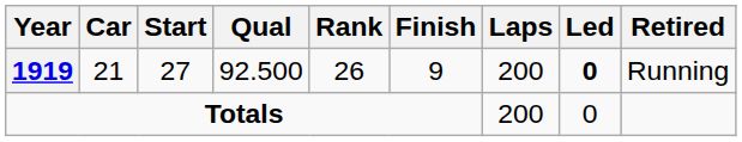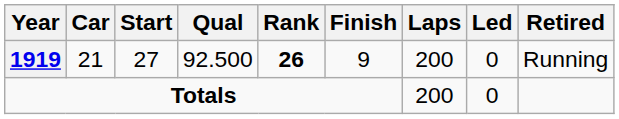1919 | Rank: normal -> bold
1919 | Led: bold -> normal
